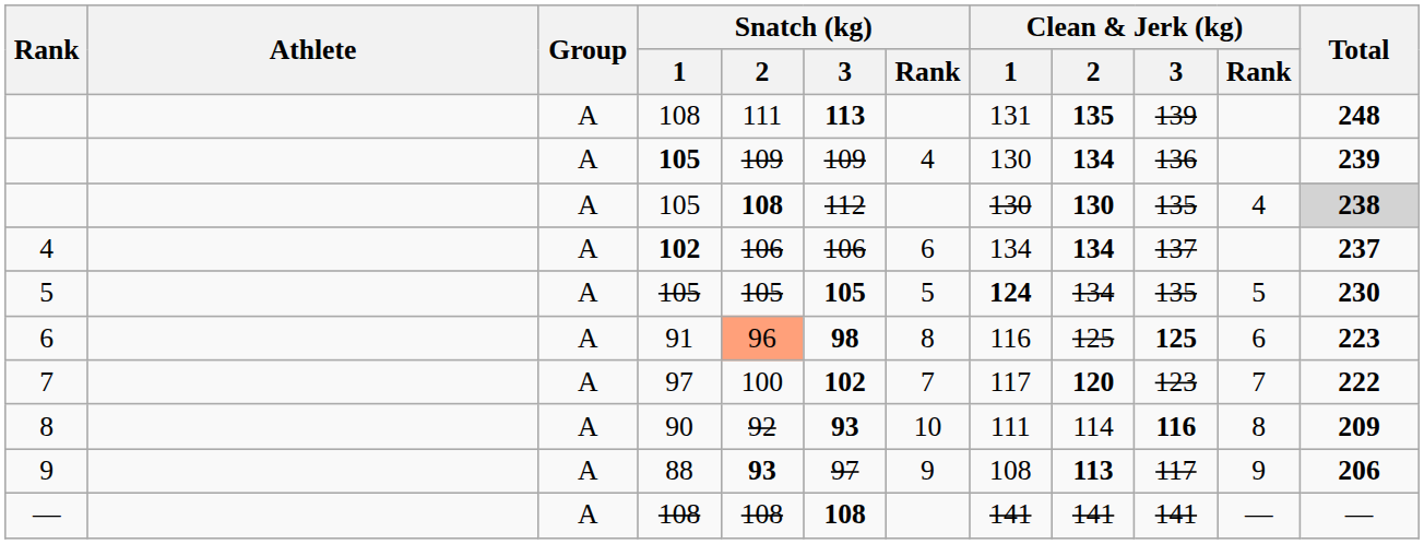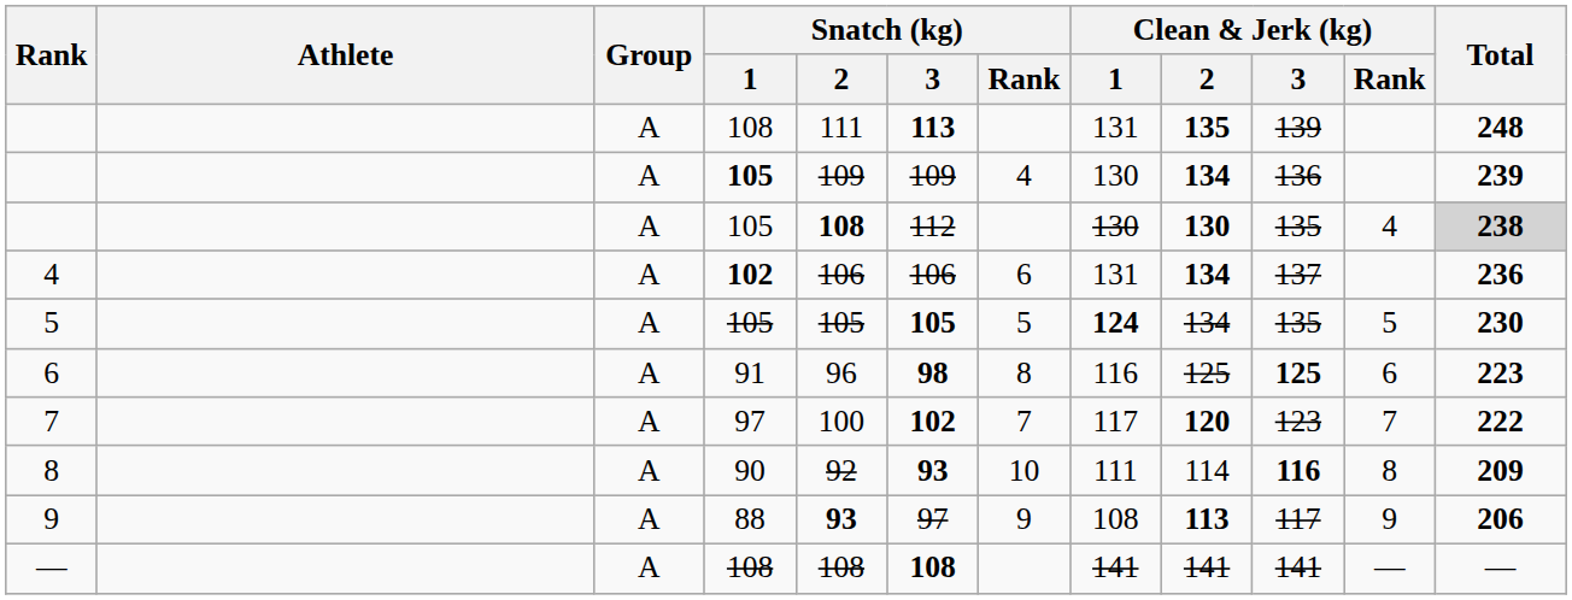row 6 | Clean & Jerk (kg) / 1: 134 -> 131
row 6 | Total: 237 -> 236
row 8 | Snatch (kg) / 2: lightsalmon background -> no background
